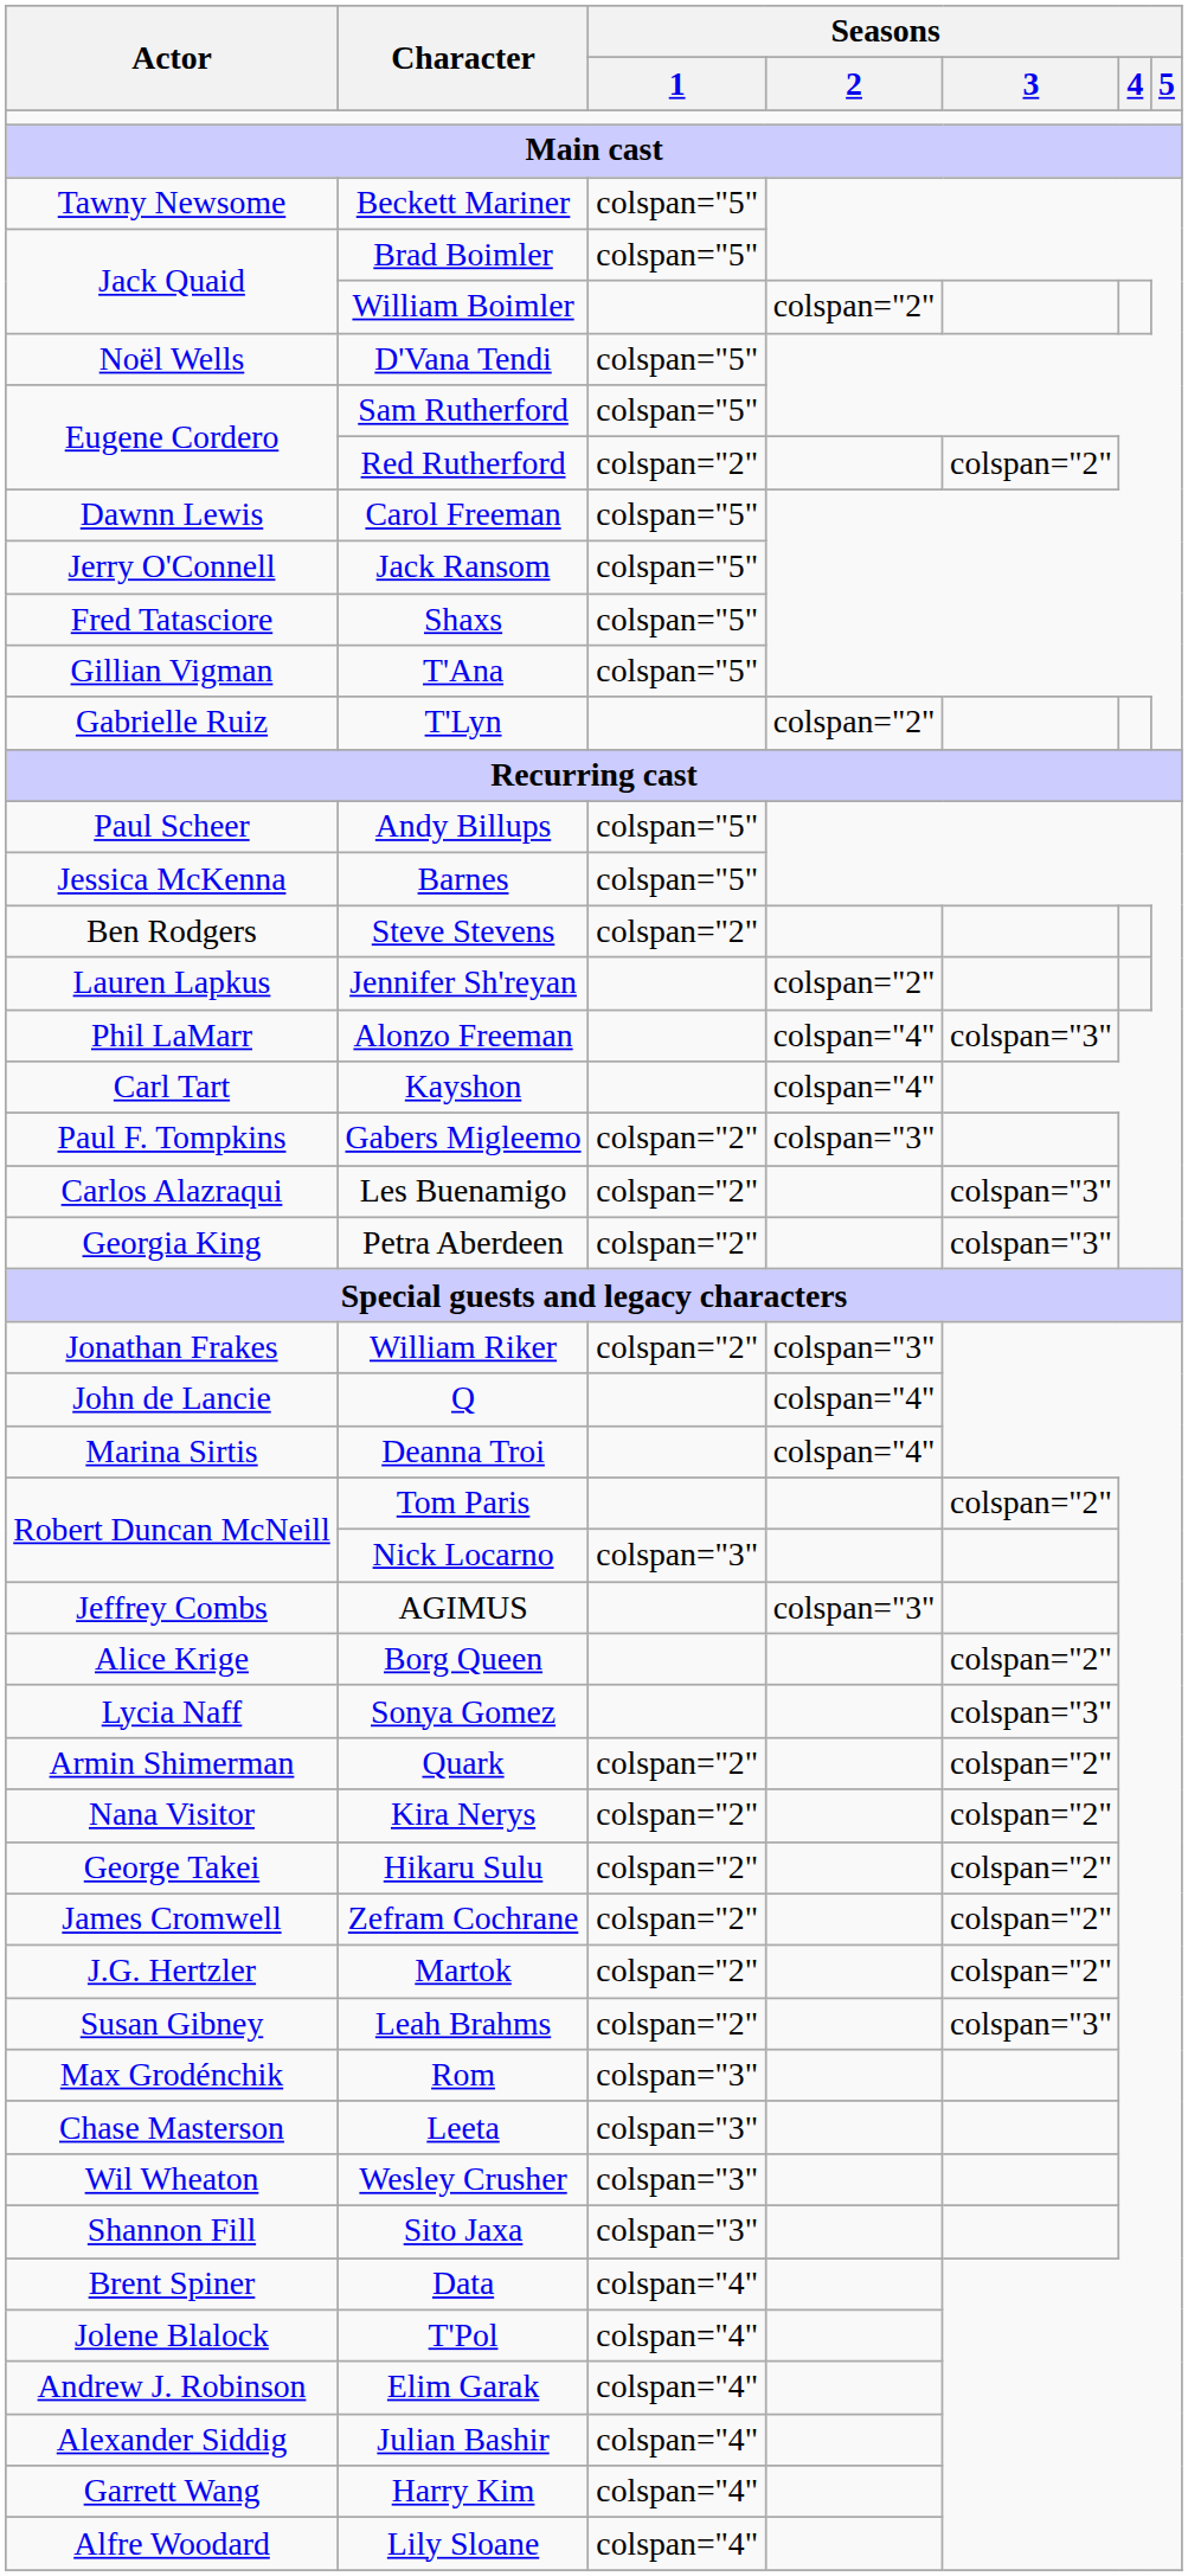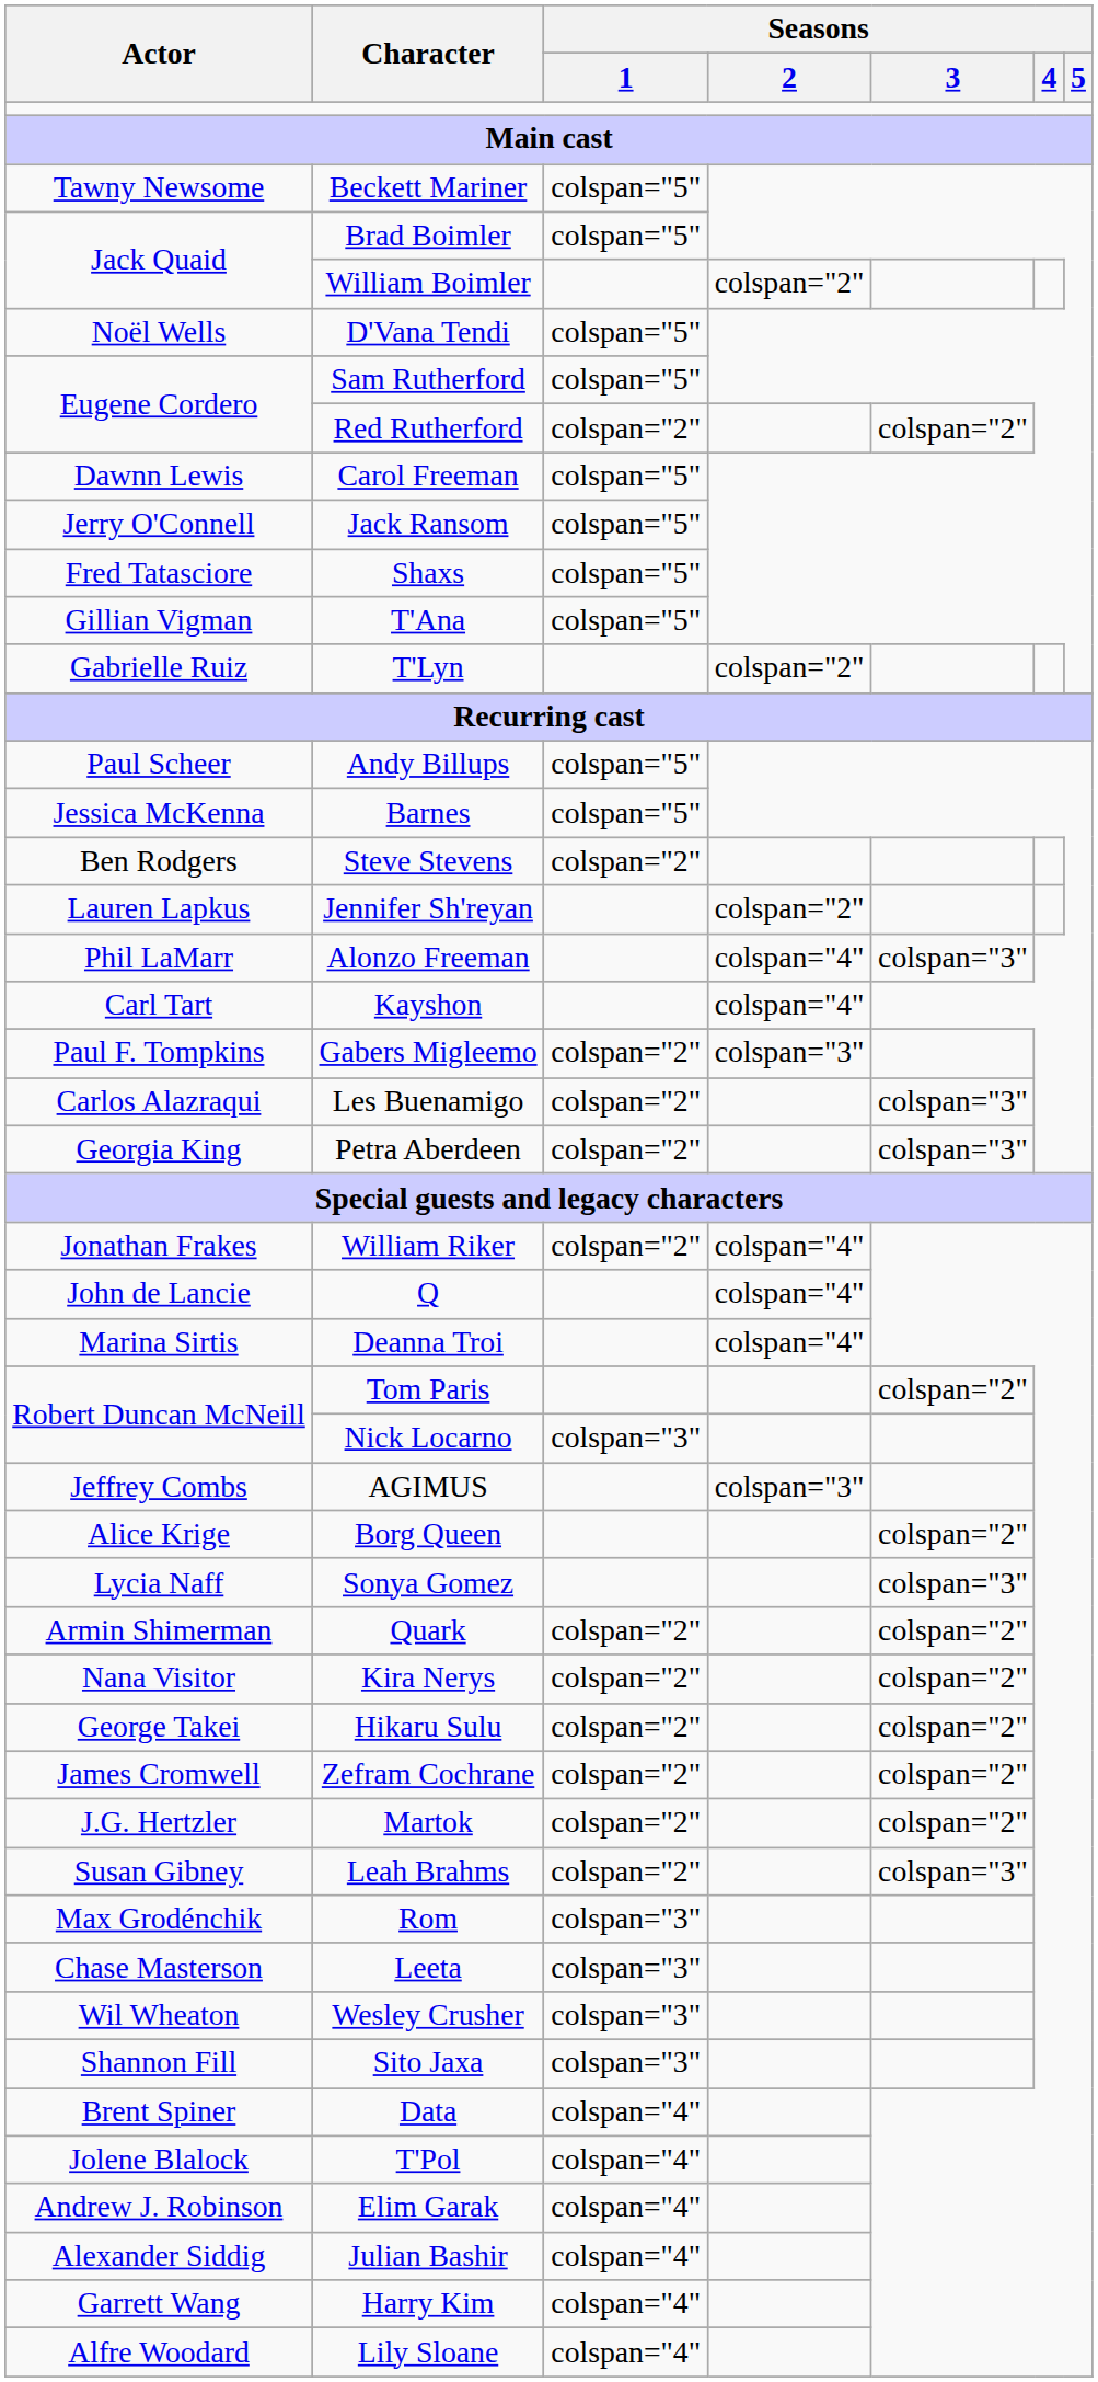William Riker | Seasons / 2: colspan="3" -> colspan="4"
